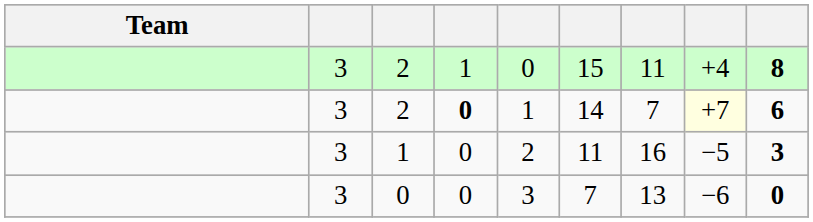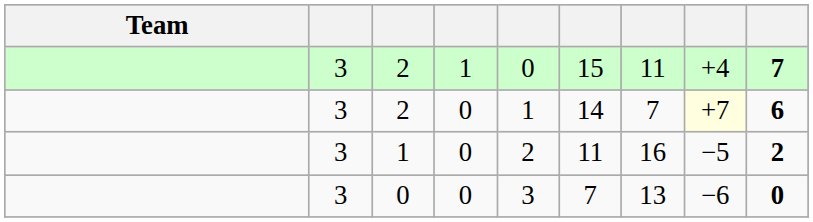row 2 | column 9: 8 -> 7
row 3 | column 4: bold -> normal
row 4 | column 9: 3 -> 2
